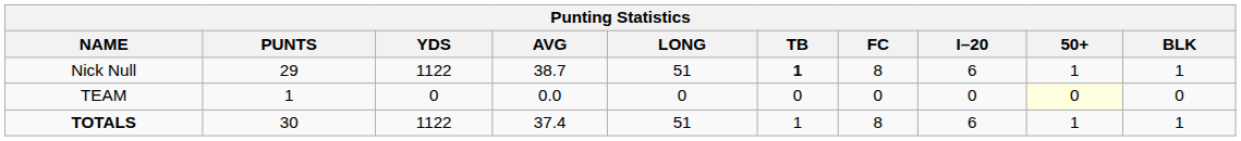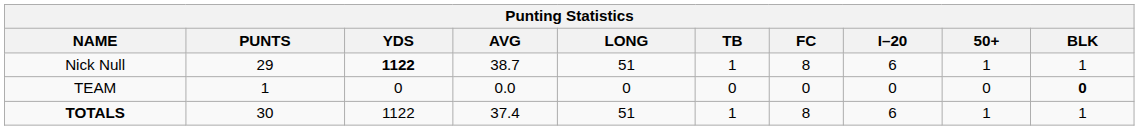Nick Null | YDS: normal -> bold
Nick Null | TB: bold -> normal
TEAM | 50+: lightyellow background -> no background
TEAM | BLK: normal -> bold
